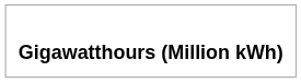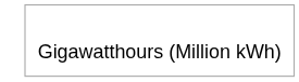row 1 | column 1: bold -> normal
